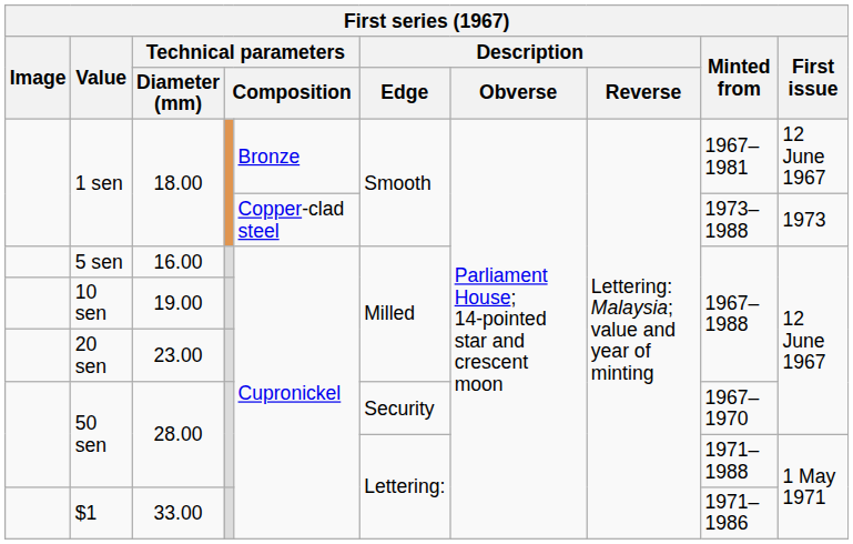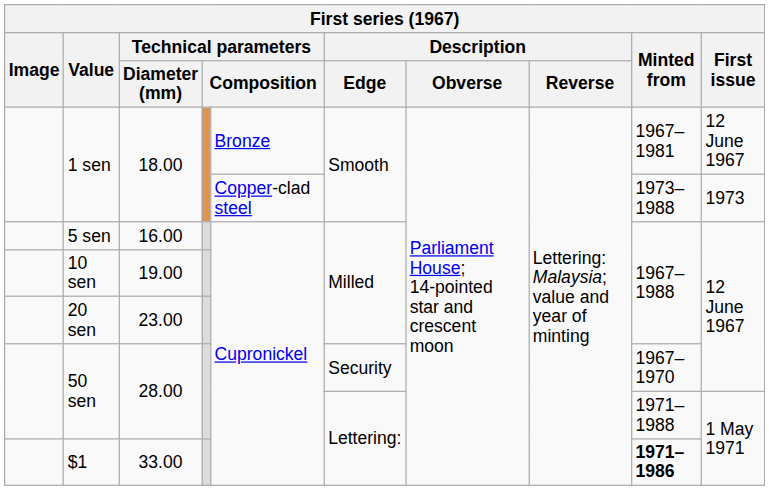$1 | Minted from: normal -> bold
